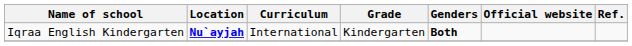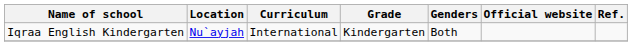Iqraa English Kindergarten | Location: bold -> normal
Iqraa English Kindergarten | Genders: bold -> normal
